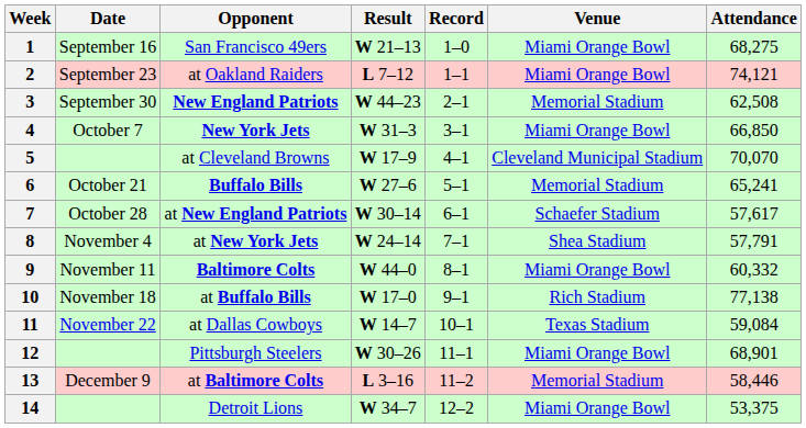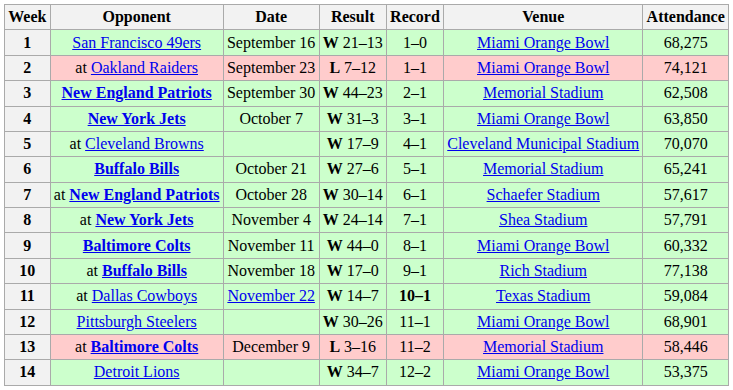columns swapped: Date <-> Opponent
4 | Attendance: 66,850 -> 63,850
11 | Record: normal -> bold
